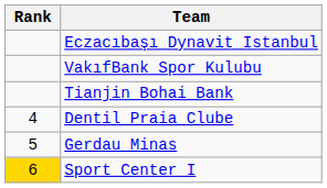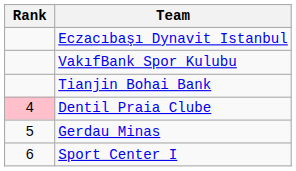Dentil Praia Clube | Rank: no background -> pink background
Sport Center I | Rank: gold background -> no background
